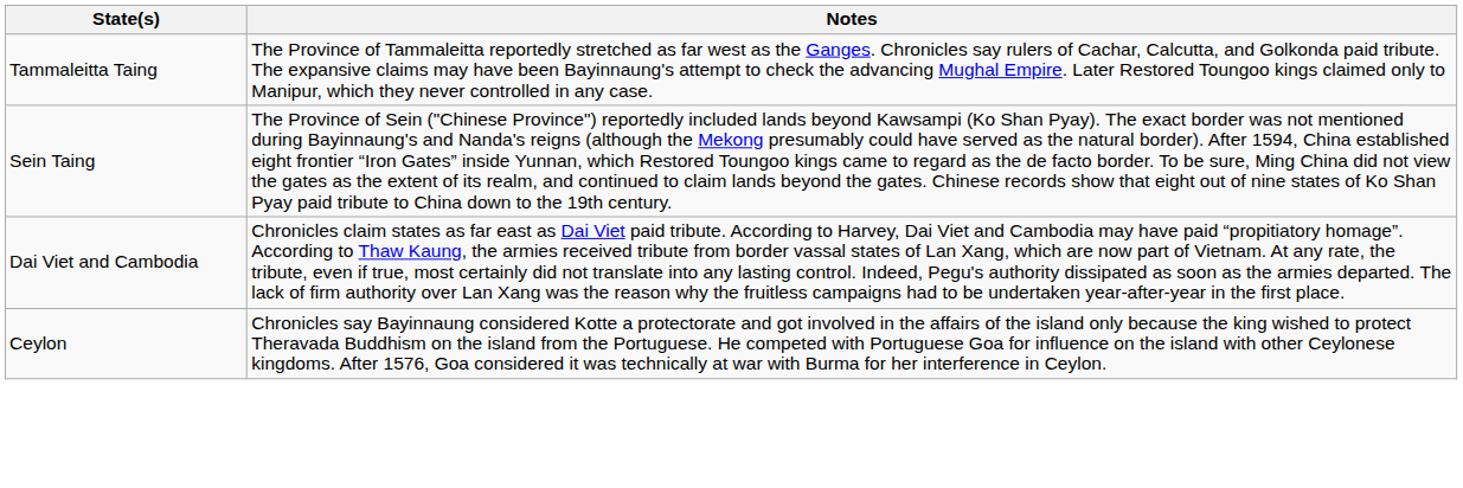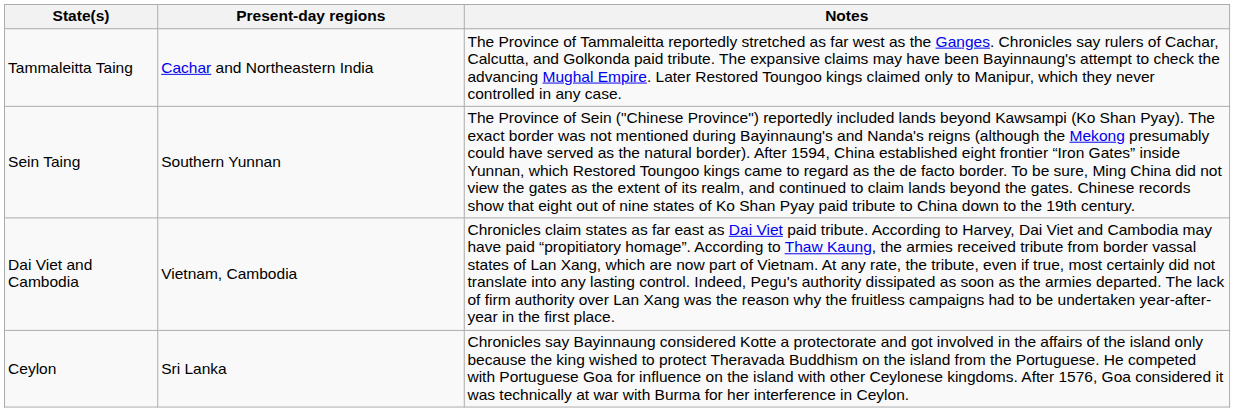+ column: Present-day regions | Cachar and Northeastern India | Southern Yunnan | Vietnam, Cambodia | Sri Lanka
